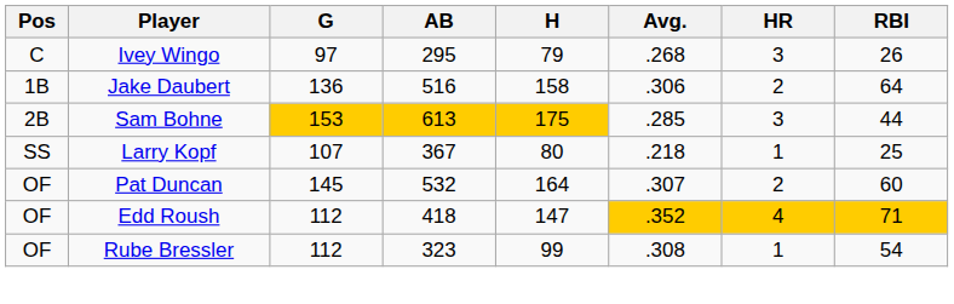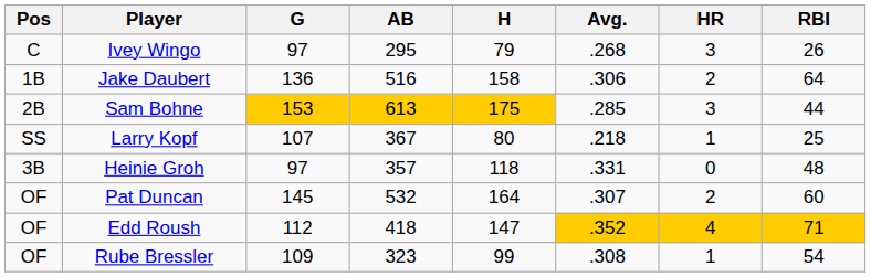+ row: 3B | Heinie Groh | 97 | 357 | 118 | .331 | 0 | 48
Rube Bressler | G: 112 -> 109
